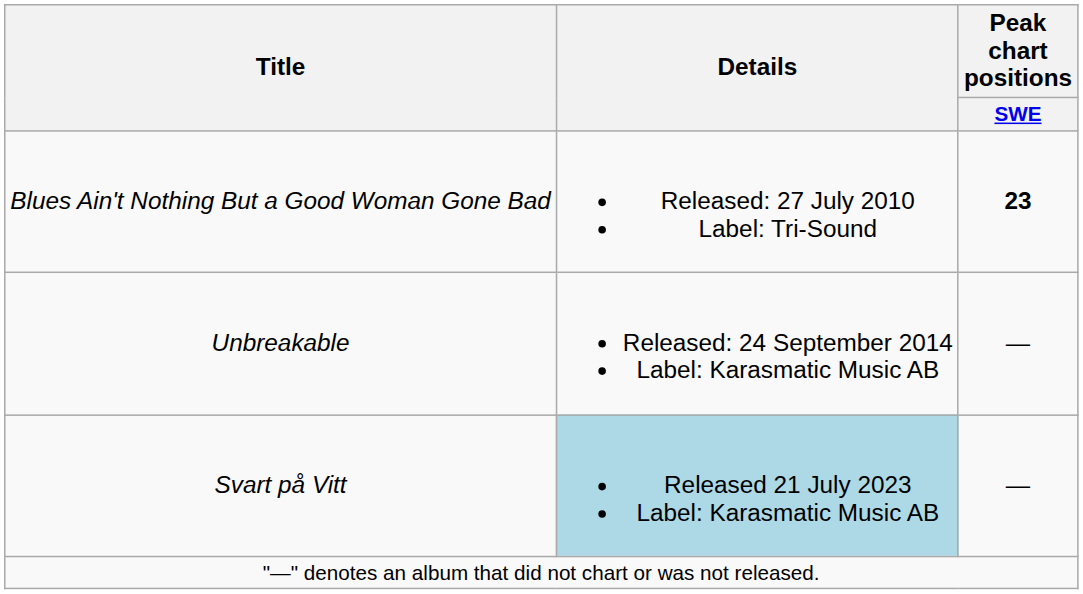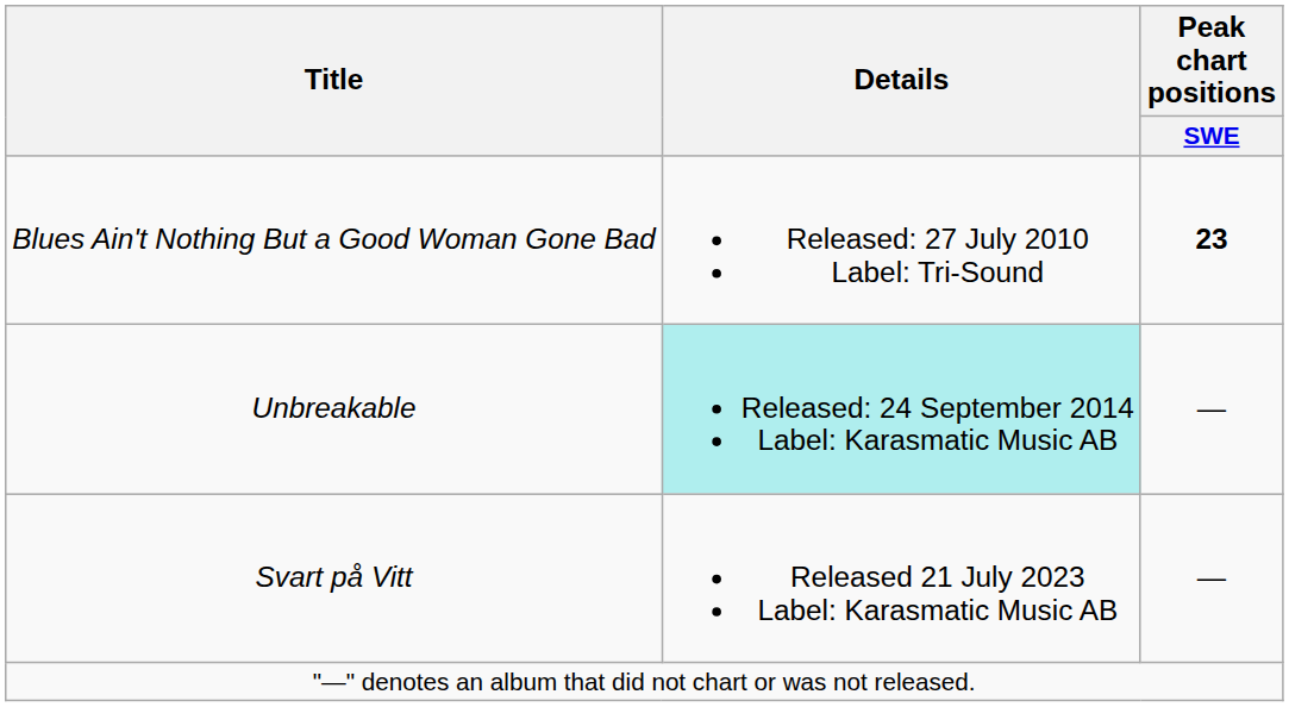Unbreakable | Details: no background -> paleturquoise background
Svart på Vitt | Details: lightblue background -> no background
